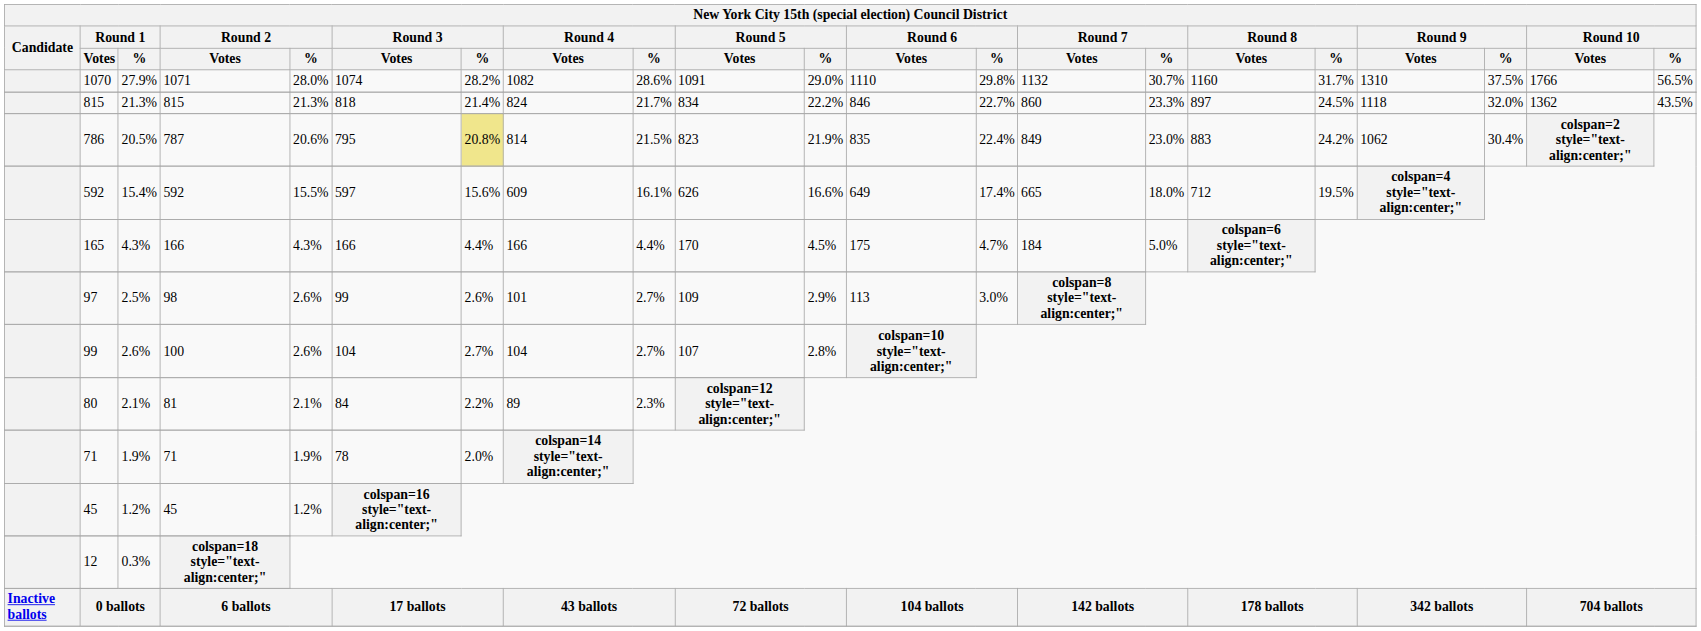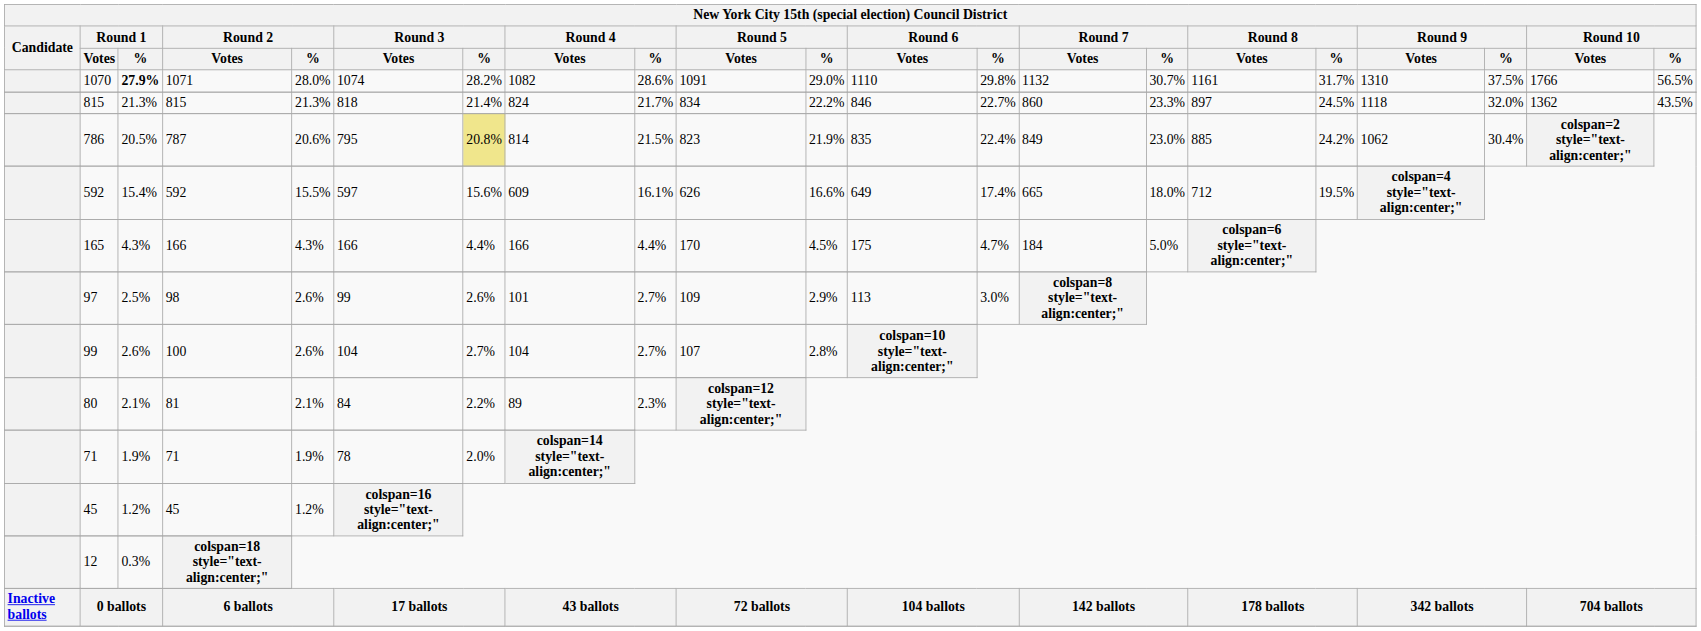1070 | Round 1 / %: normal -> bold
1070 | Round 8 / Votes: 1160 -> 1161
786 | Round 8 / Votes: 883 -> 885
